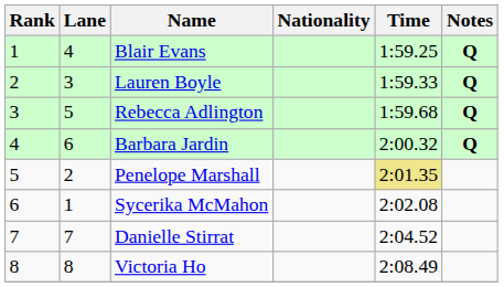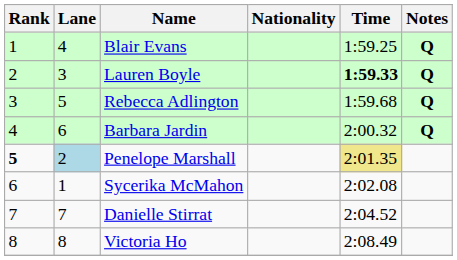Lauren Boyle | Time: normal -> bold
Penelope Marshall | Rank: normal -> bold
Penelope Marshall | Lane: no background -> lightblue background
